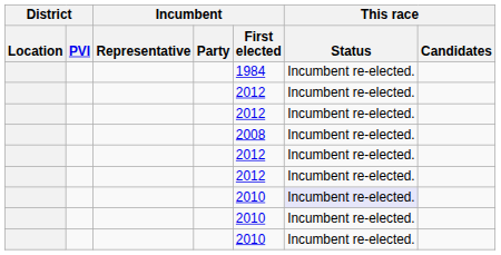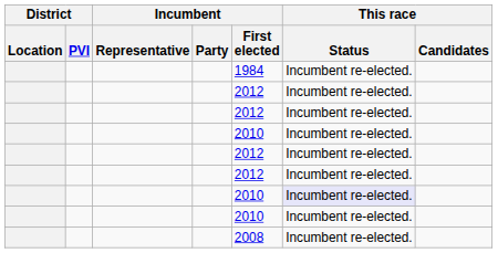row 6 | Incumbent / First elected: 2008 -> 2010
row 11 | Incumbent / First elected: 2010 -> 2008
